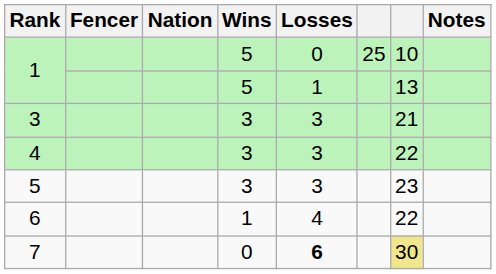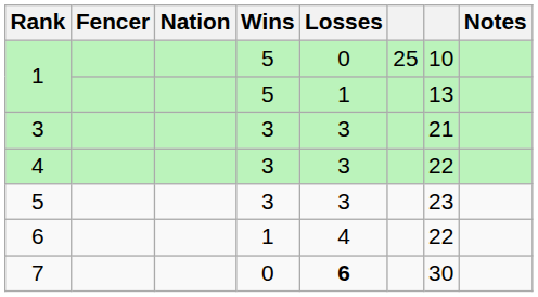7 | column 7: khaki background -> no background
